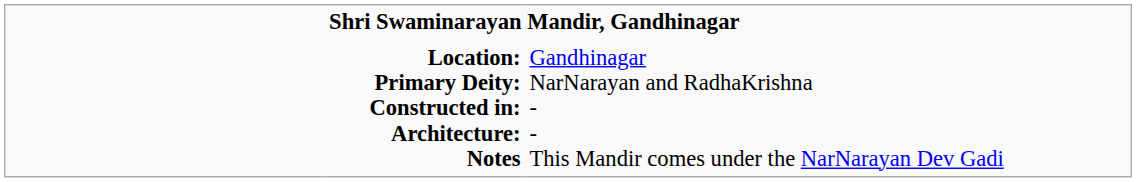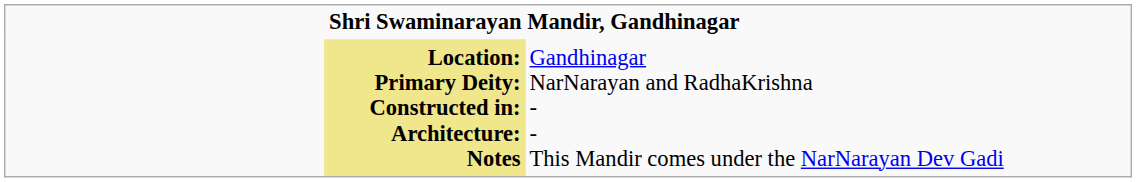Location: Primary Deity: Constructed in: Architecture: Notes | column 2: no background -> khaki background
